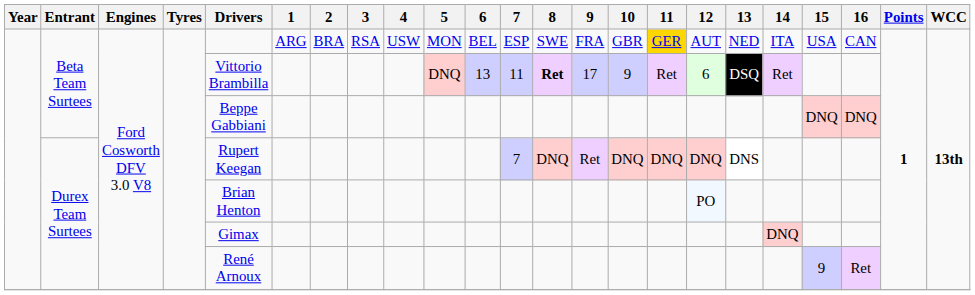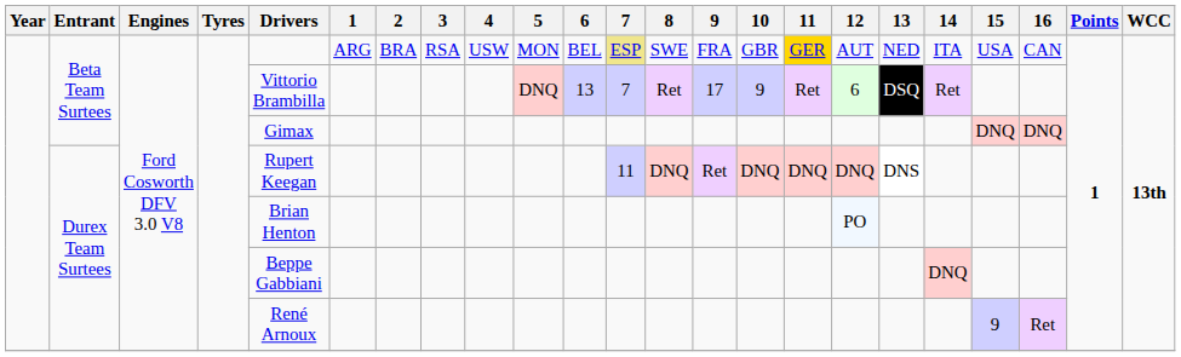row 2 | 7: no background -> khaki background
row 3 | 7: 11 -> 7
row 3 | 8: bold -> normal
row 4 | Drivers: Beppe Gabbiani -> Gimax
row 5 | 7: 7 -> 11
row 7 | Drivers: Gimax -> Beppe Gabbiani
